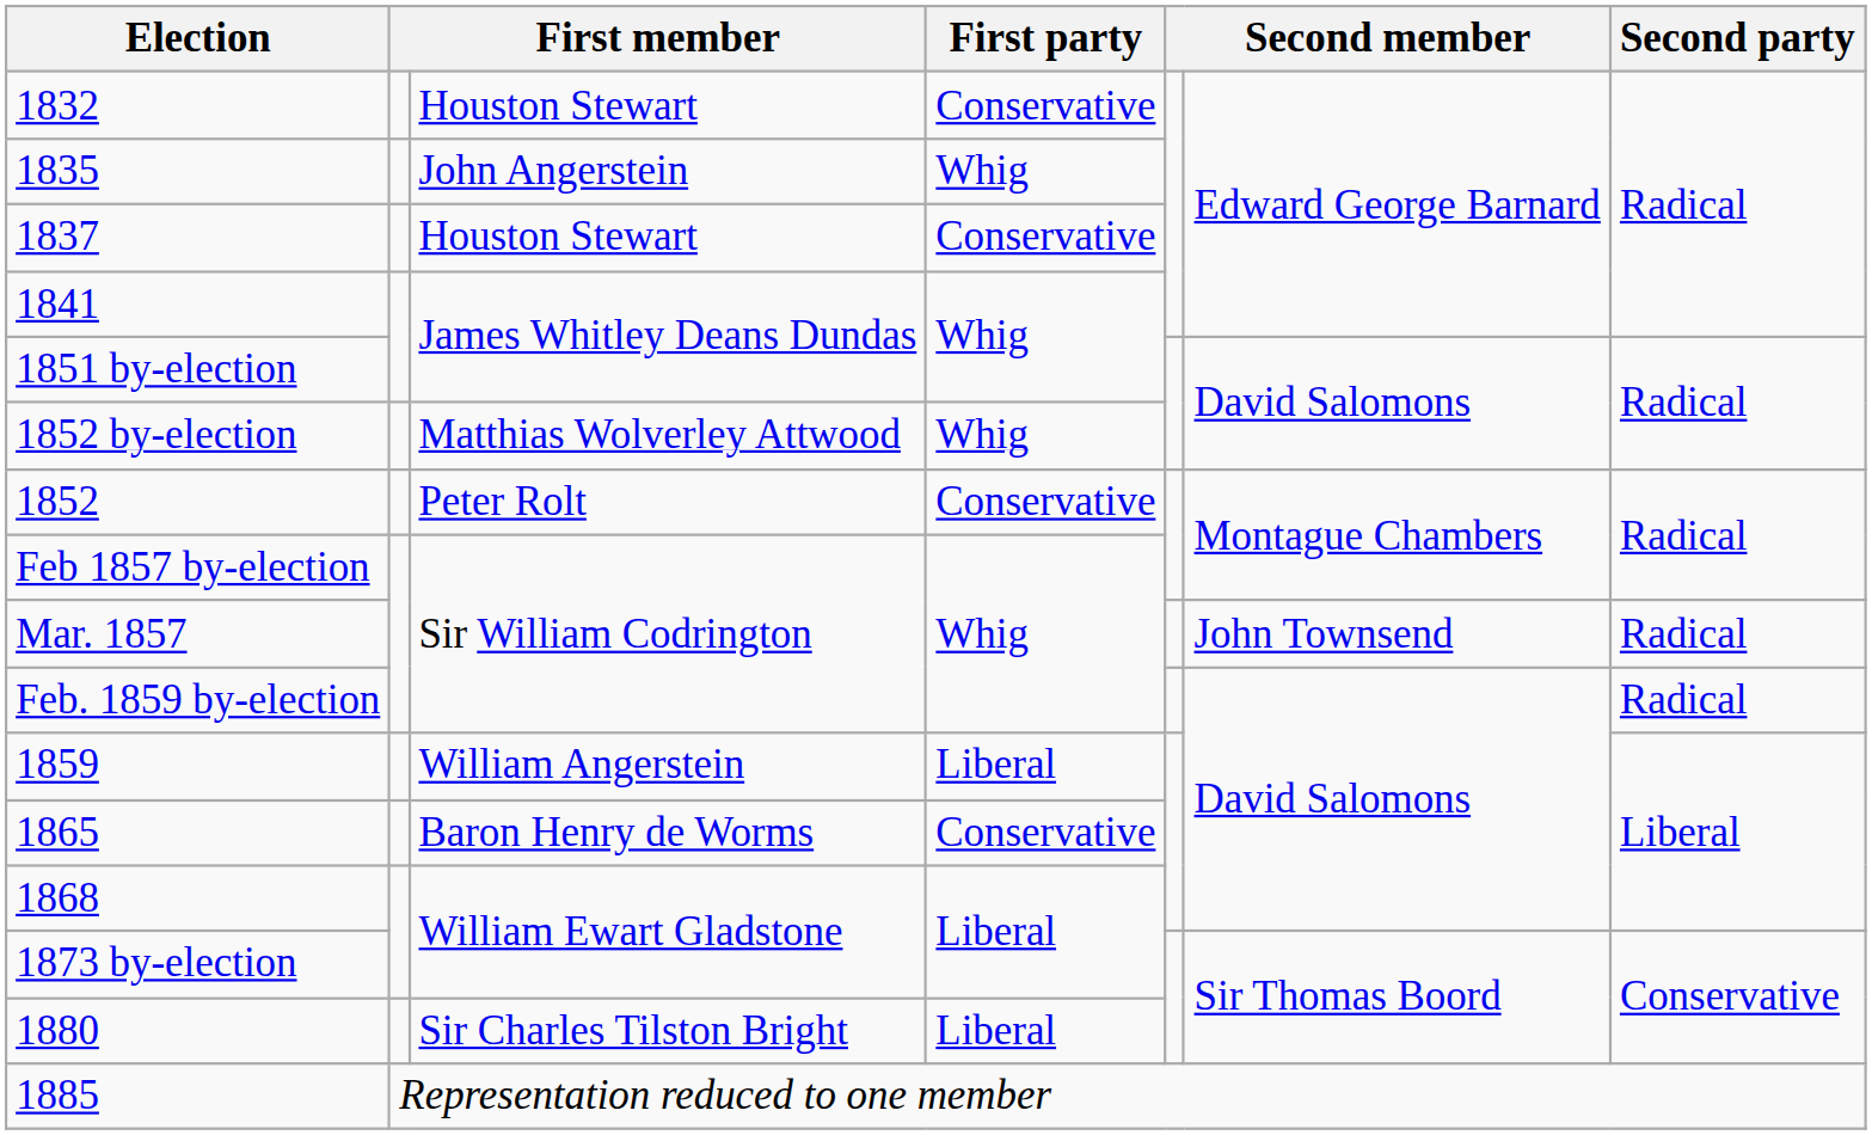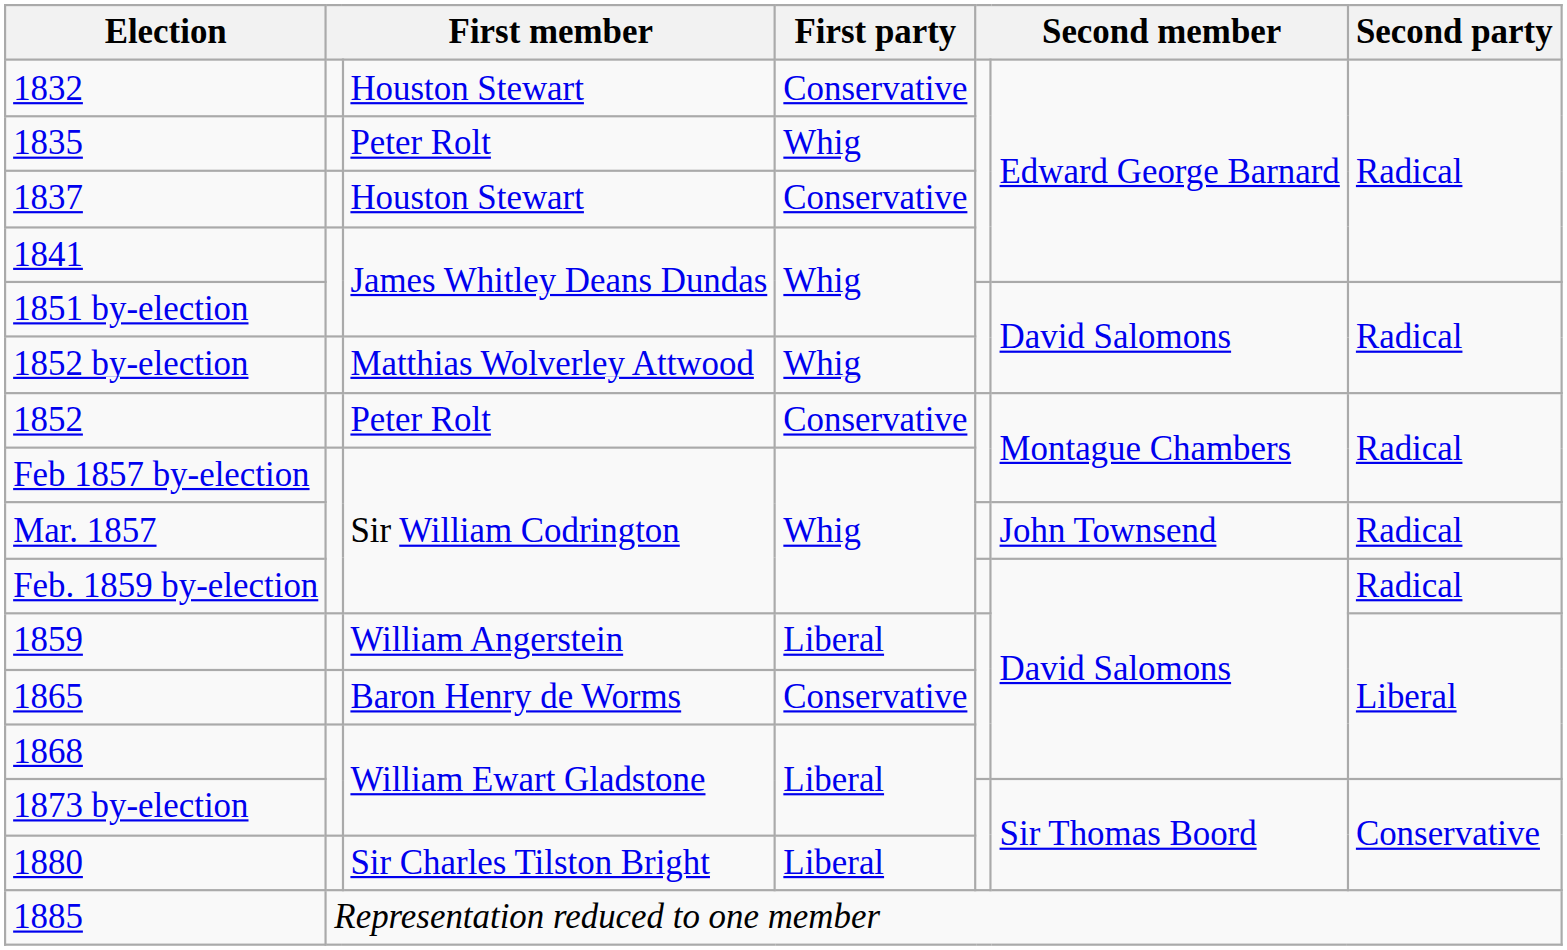1835 | column 3: John Angerstein -> Peter Rolt
